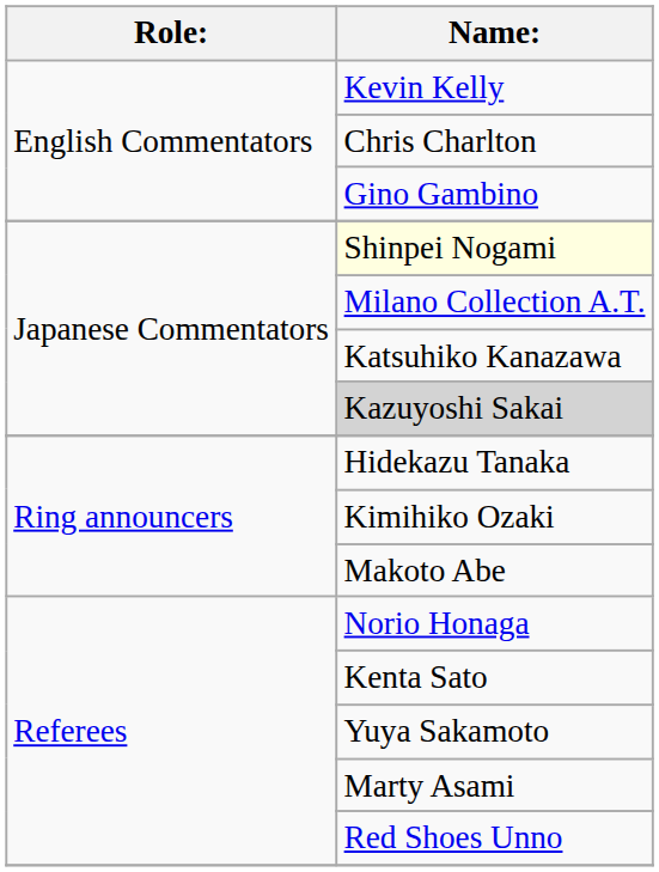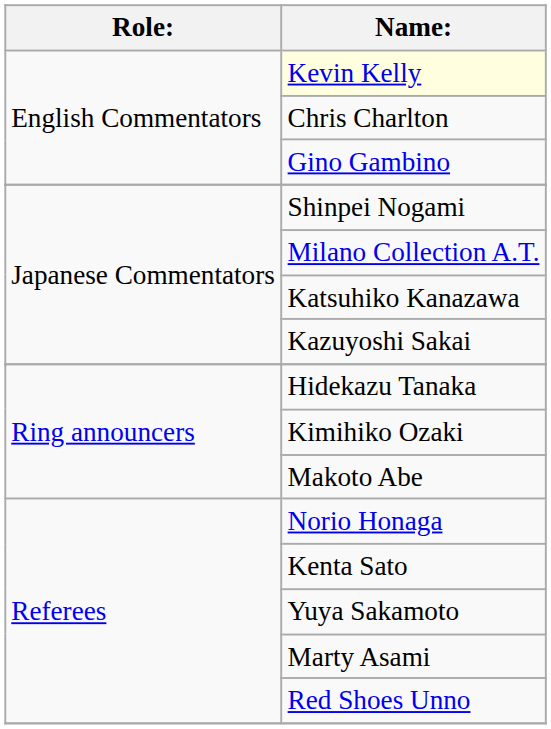Kevin Kelly | Name:: no background -> lightyellow background
Shinpei Nogami | Name:: lightyellow background -> no background
Kazuyoshi Sakai | Name:: lightgrey background -> no background
